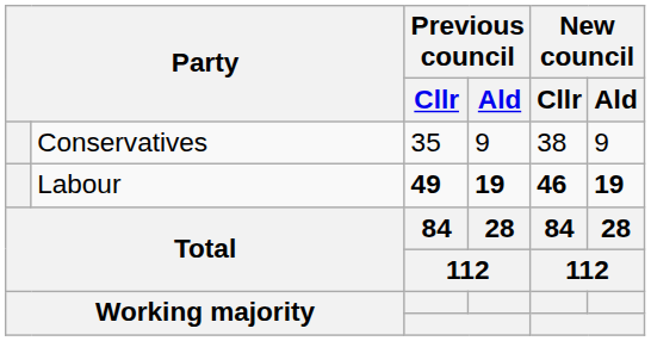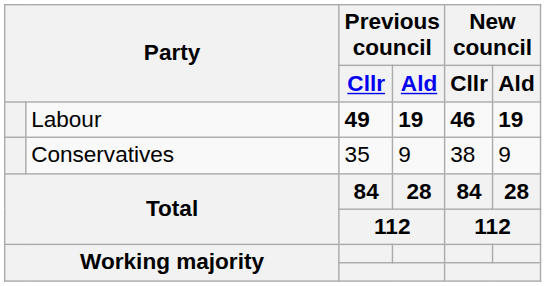rows swapped: Labour <-> Conservatives
